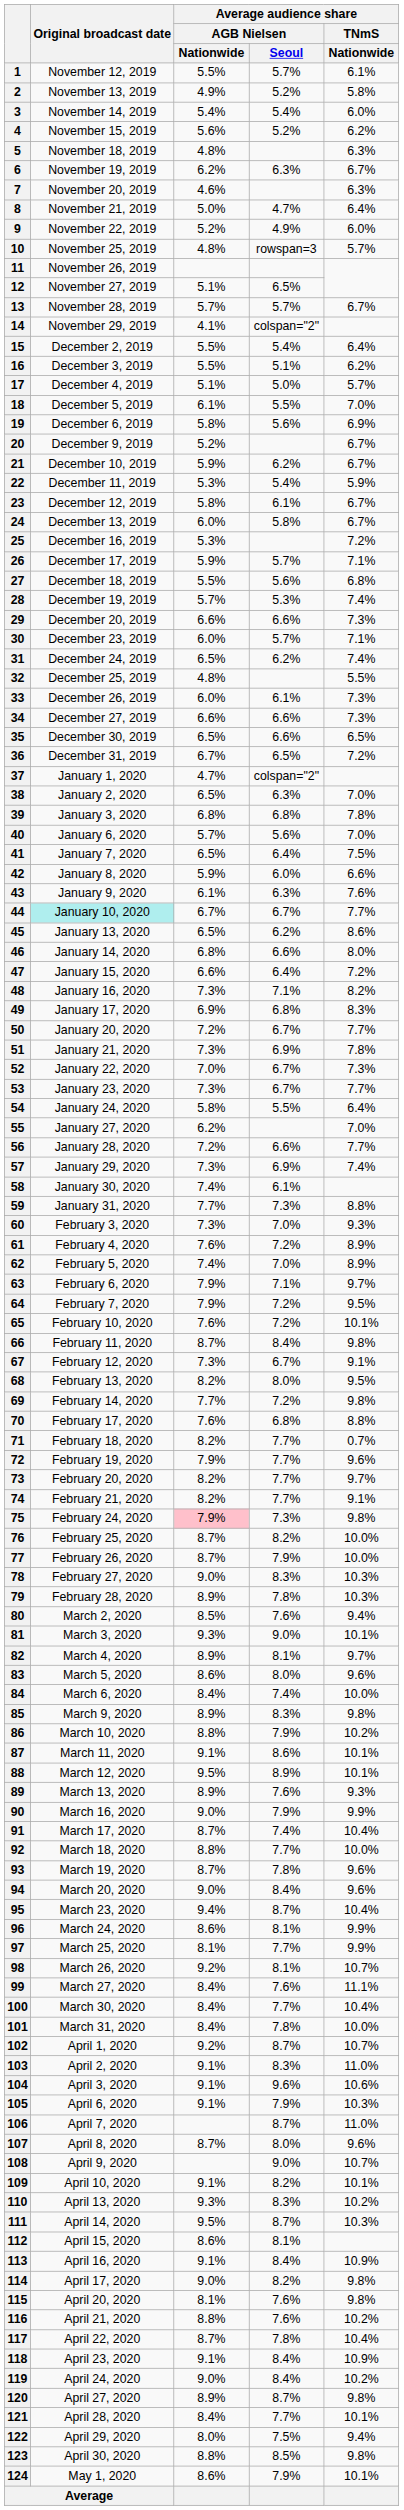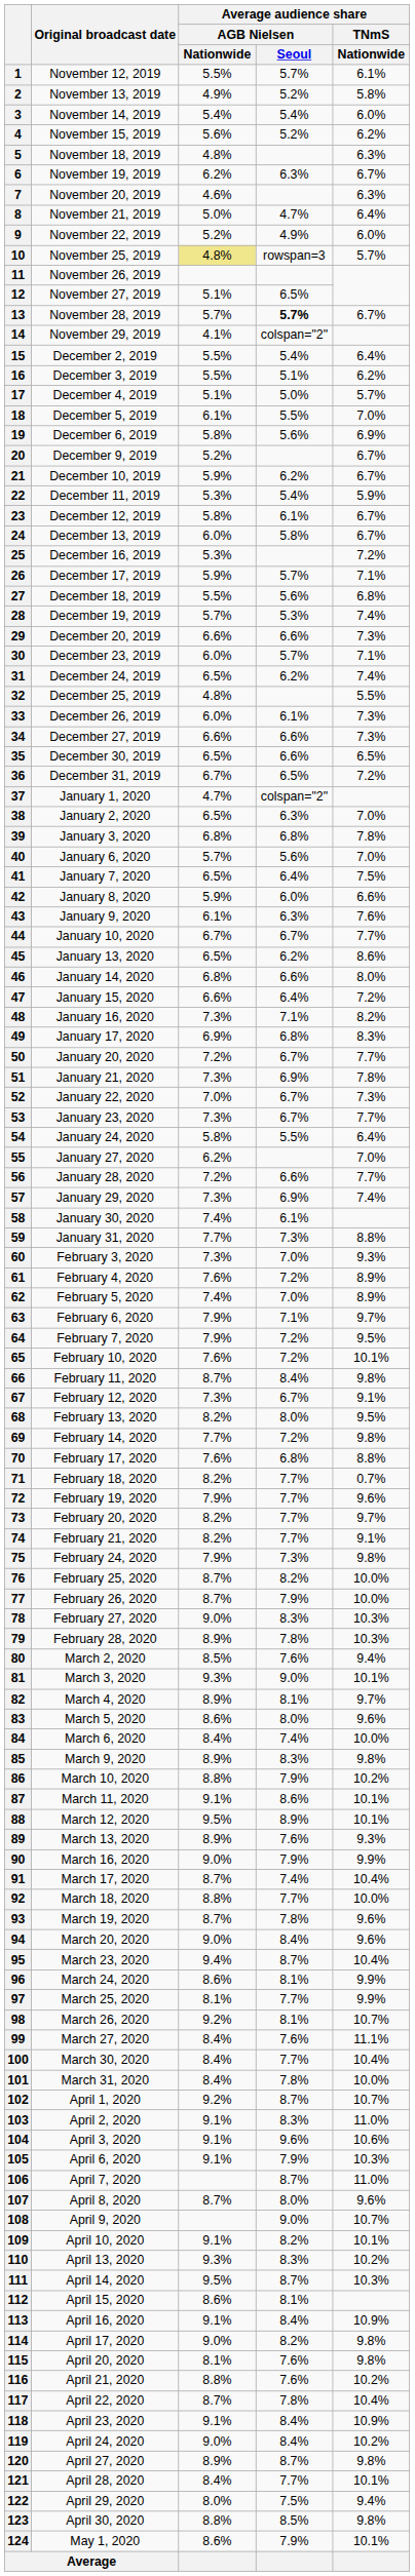10 | Average audience share / AGB Nielsen / Nationwide: no background -> khaki background
13 | Average audience share / AGB Nielsen / Seoul: normal -> bold
44 | Original broadcast date: paleturquoise background -> no background
75 | Average audience share / AGB Nielsen / Nationwide: pink background -> no background
